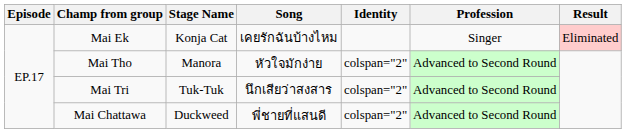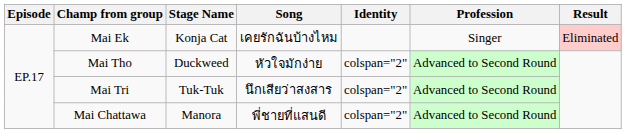Mai Tho | Stage Name: Manora -> Duckweed
Mai Chattawa | Stage Name: Duckweed -> Manora
